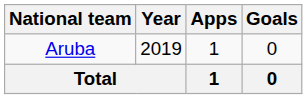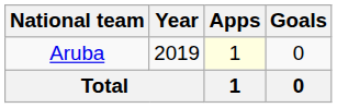Aruba | Apps: no background -> lightyellow background
